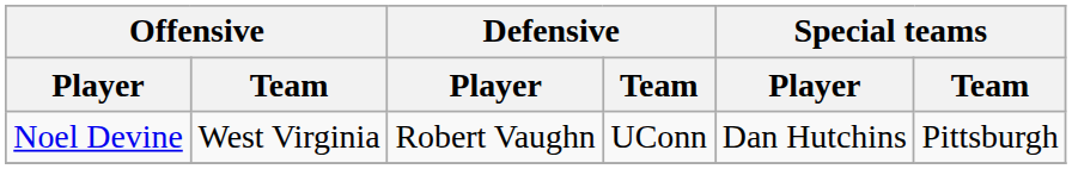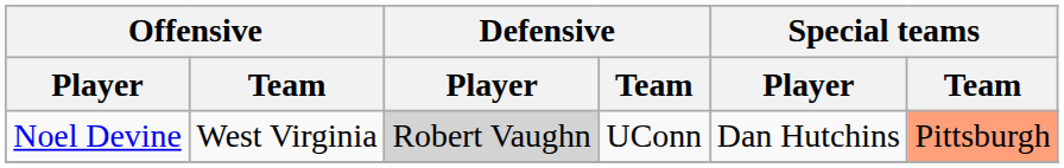Noel Devine | Defensive / Player: no background -> lightgrey background
Noel Devine | Special teams / Team: no background -> lightsalmon background
